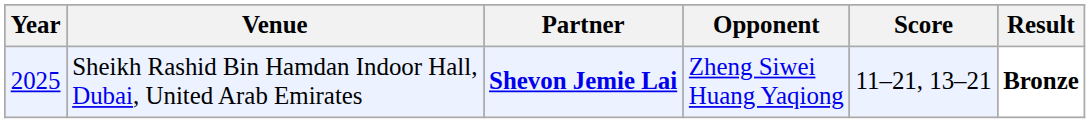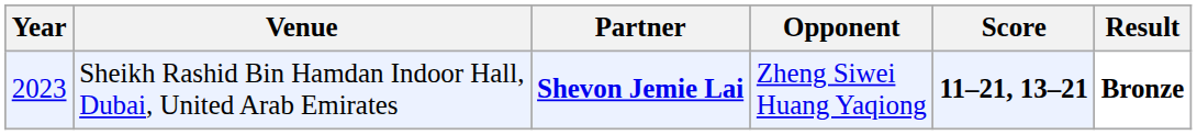row 2 | Year: 2025 -> 2023
row 2 | Score: normal -> bold
